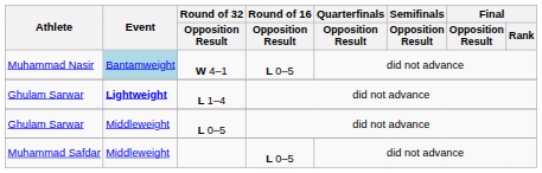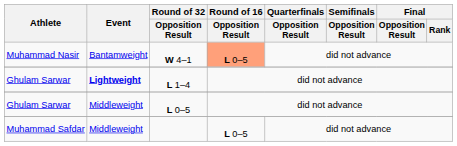W 4–1 | Event: lightblue background -> no background
W 4–1 | Round of 16 / Opposition Result: no background -> lightsalmon background
